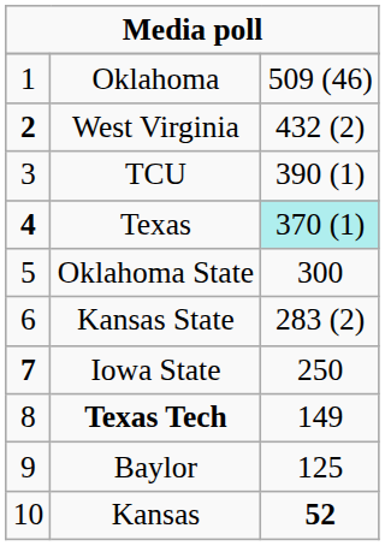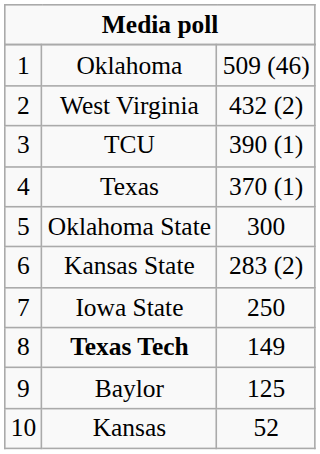West Virginia | column 1: bold -> normal
Texas | column 1: bold -> normal
Texas | column 3: paleturquoise background -> no background
Iowa State | column 1: bold -> normal
Kansas | column 3: bold -> normal
